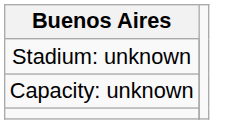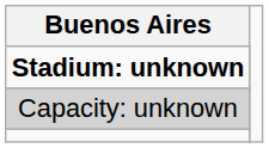Stadium: unknown | column 1: normal -> bold
Capacity: unknown | column 1: no background -> lightgrey background
